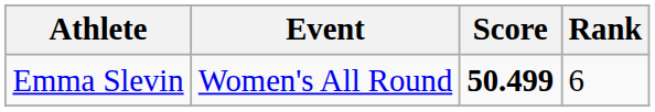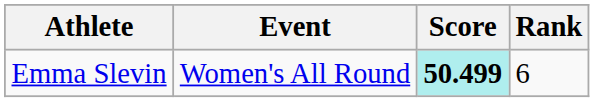row 2 | Score: no background -> paleturquoise background
